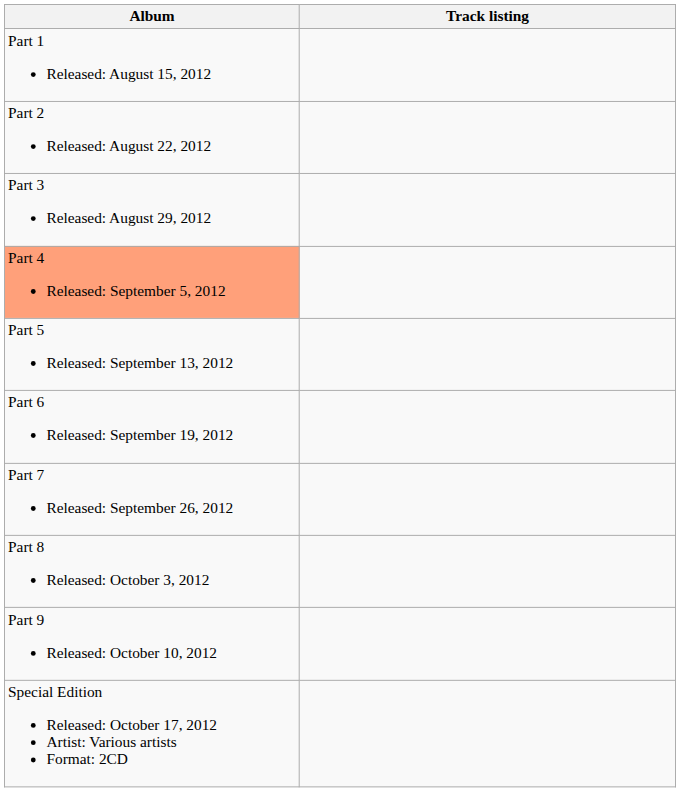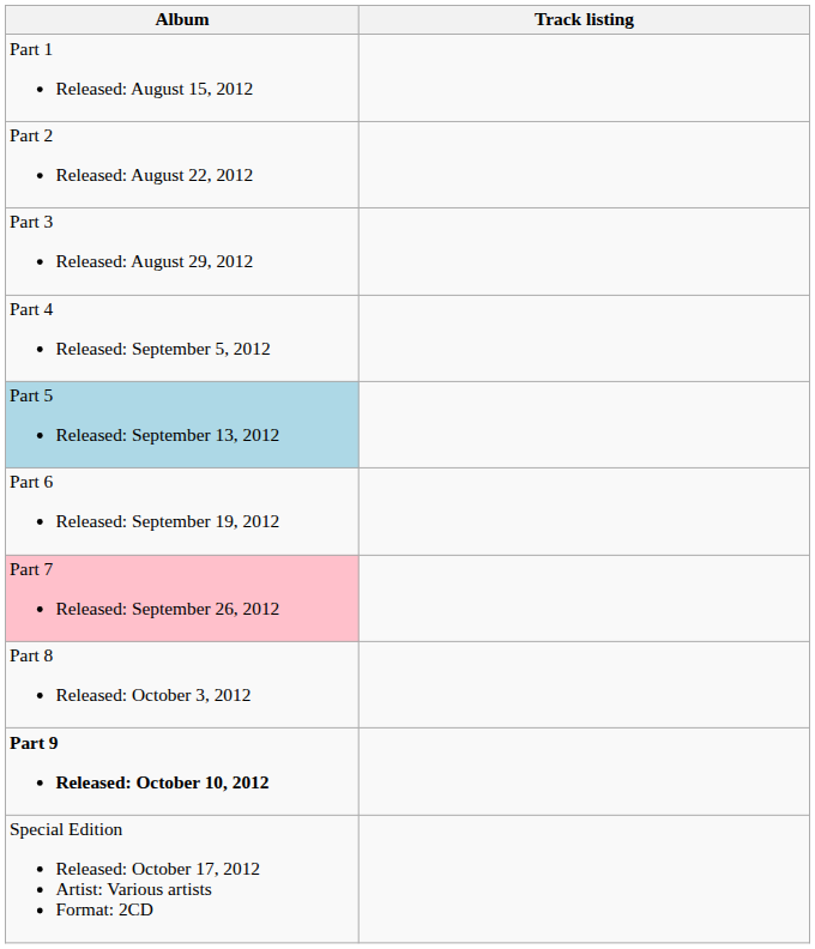Part 4 Released: September 5, 2012 | Album: lightsalmon background -> no background
Part 5 Released: September 13, 2012 | Album: no background -> lightblue background
Part 7 Released: September 26, 2012 | Album: no background -> pink background
Part 9 Released: October 10, 2012 | Album: normal -> bold
